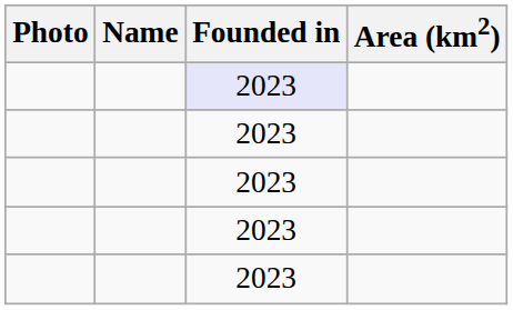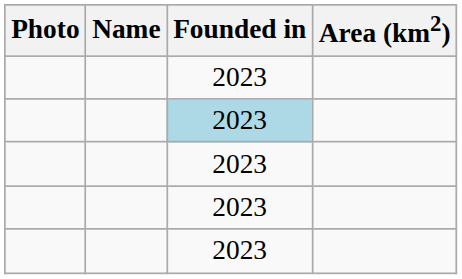row 2 | Founded in: lavender background -> no background
row 3 | Founded in: no background -> lightblue background
